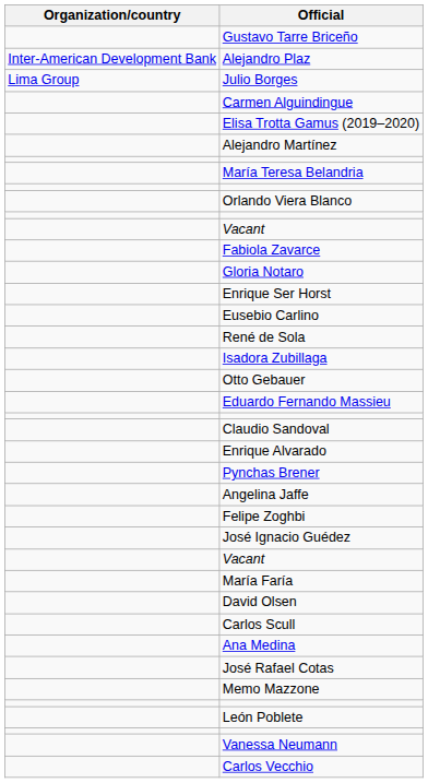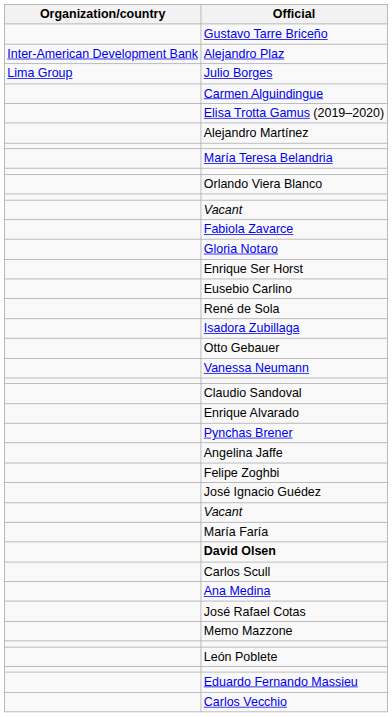row 21 | Official: Eduardo Fernando Massieu -> Vanessa Neumann
row 31 | Official: normal -> bold
row 39 | Official: Vanessa Neumann -> Eduardo Fernando Massieu
